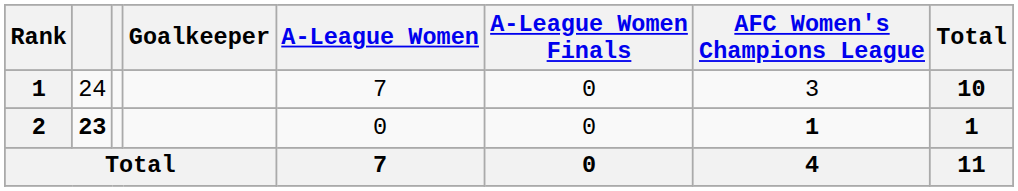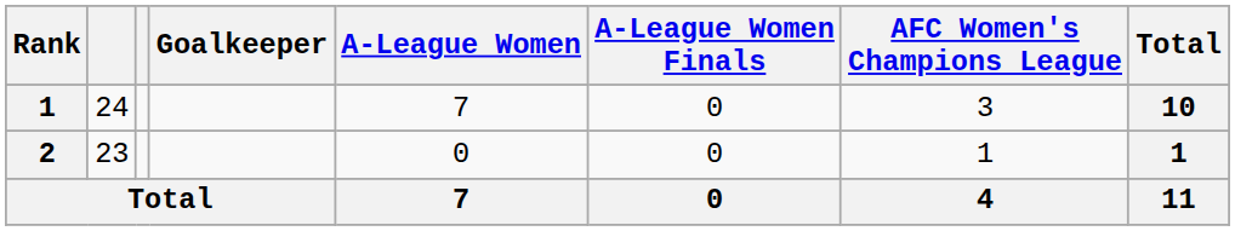2 | column 2: bold -> normal
2 | AFC Women's Champions League: bold -> normal
